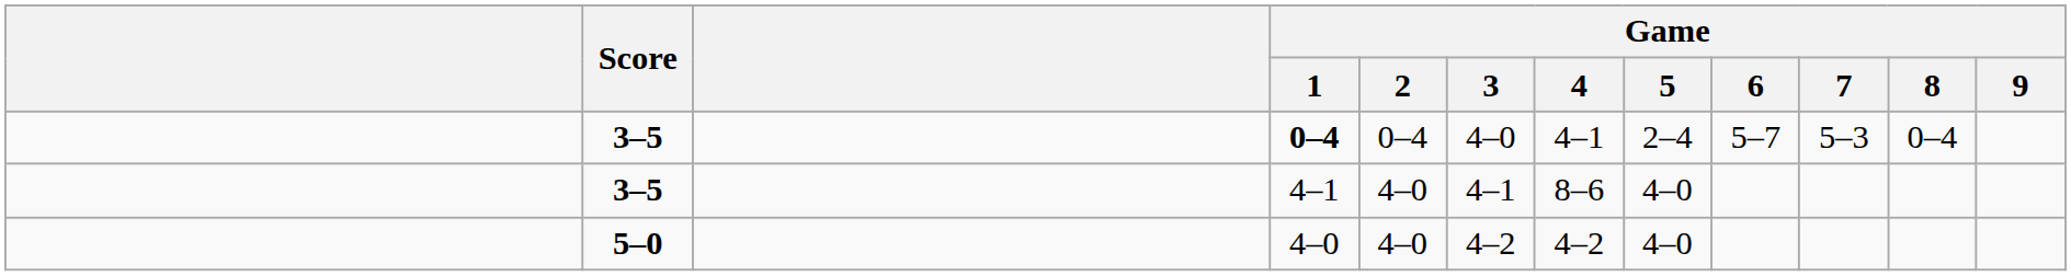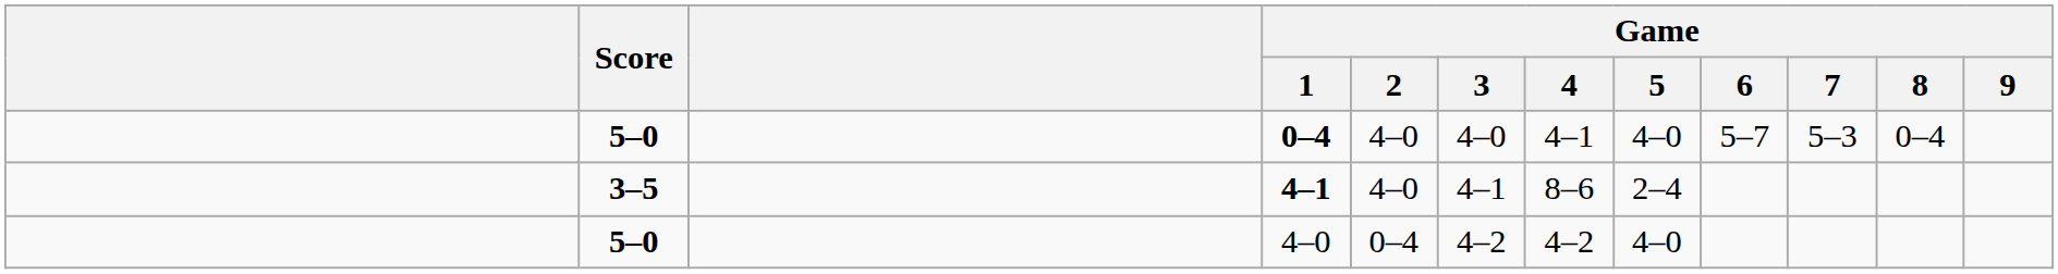row 3 | Score: 3–5 -> 5–0
row 3 | Game / 2: 0–4 -> 4–0
row 3 | Game / 5: 2–4 -> 4–0
row 4 | Game / 1: normal -> bold
row 4 | Game / 5: 4–0 -> 2–4
row 5 | Game / 2: 4–0 -> 0–4
